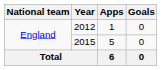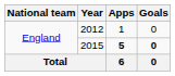2015 | Apps: normal -> bold
2015 | Goals: normal -> bold
